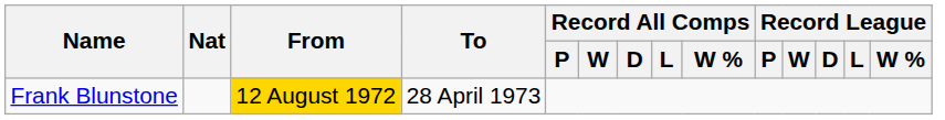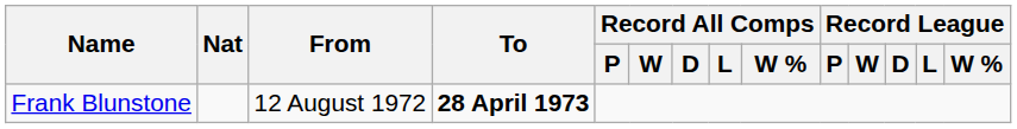Frank Blunstone | From: gold background -> no background
Frank Blunstone | To: normal -> bold
